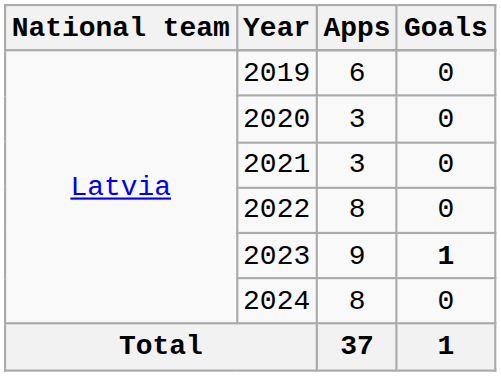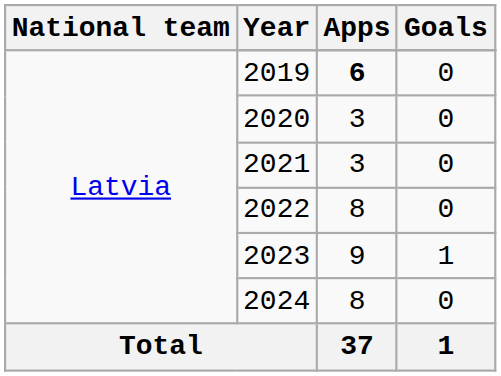2019 | Apps: normal -> bold
2023 | Goals: bold -> normal
